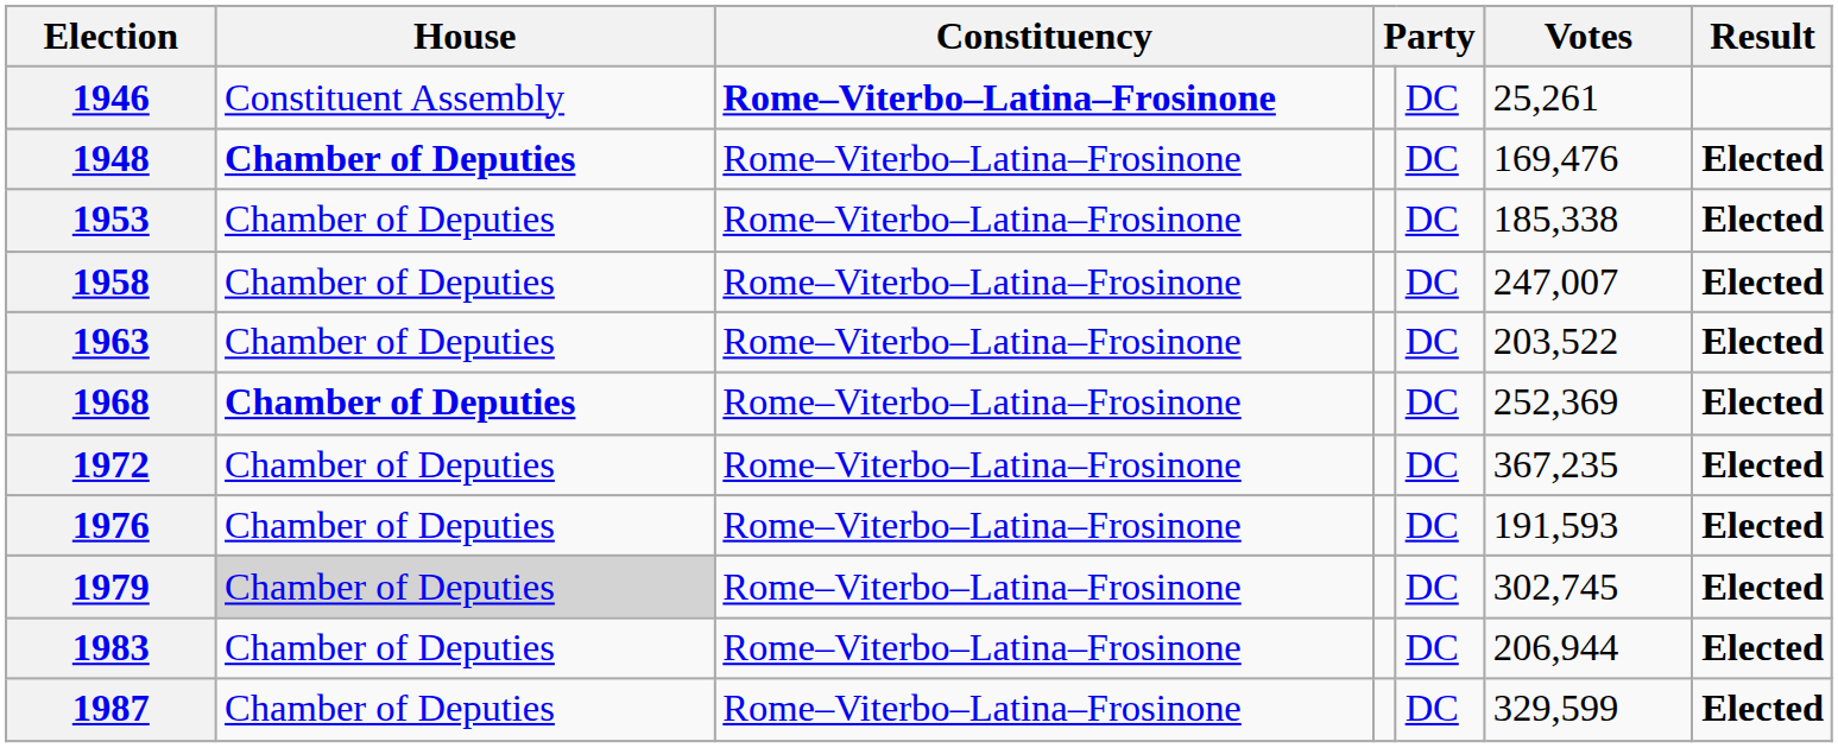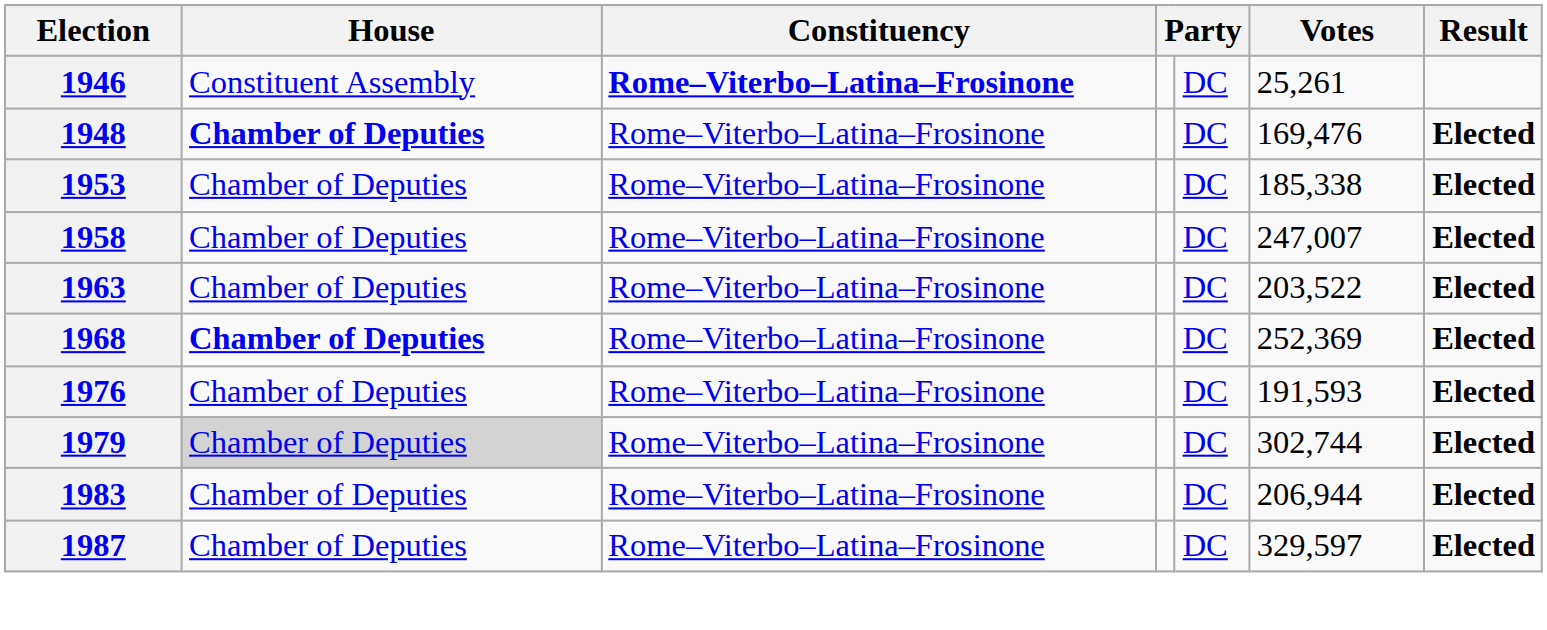- row: 1972 | Chamber of Deputies | Rome–Viterbo–Latina–Frosinone | DC | 367,235 | Elected
1979 | Votes: 302,745 -> 302,744
1987 | Votes: 329,599 -> 329,597
